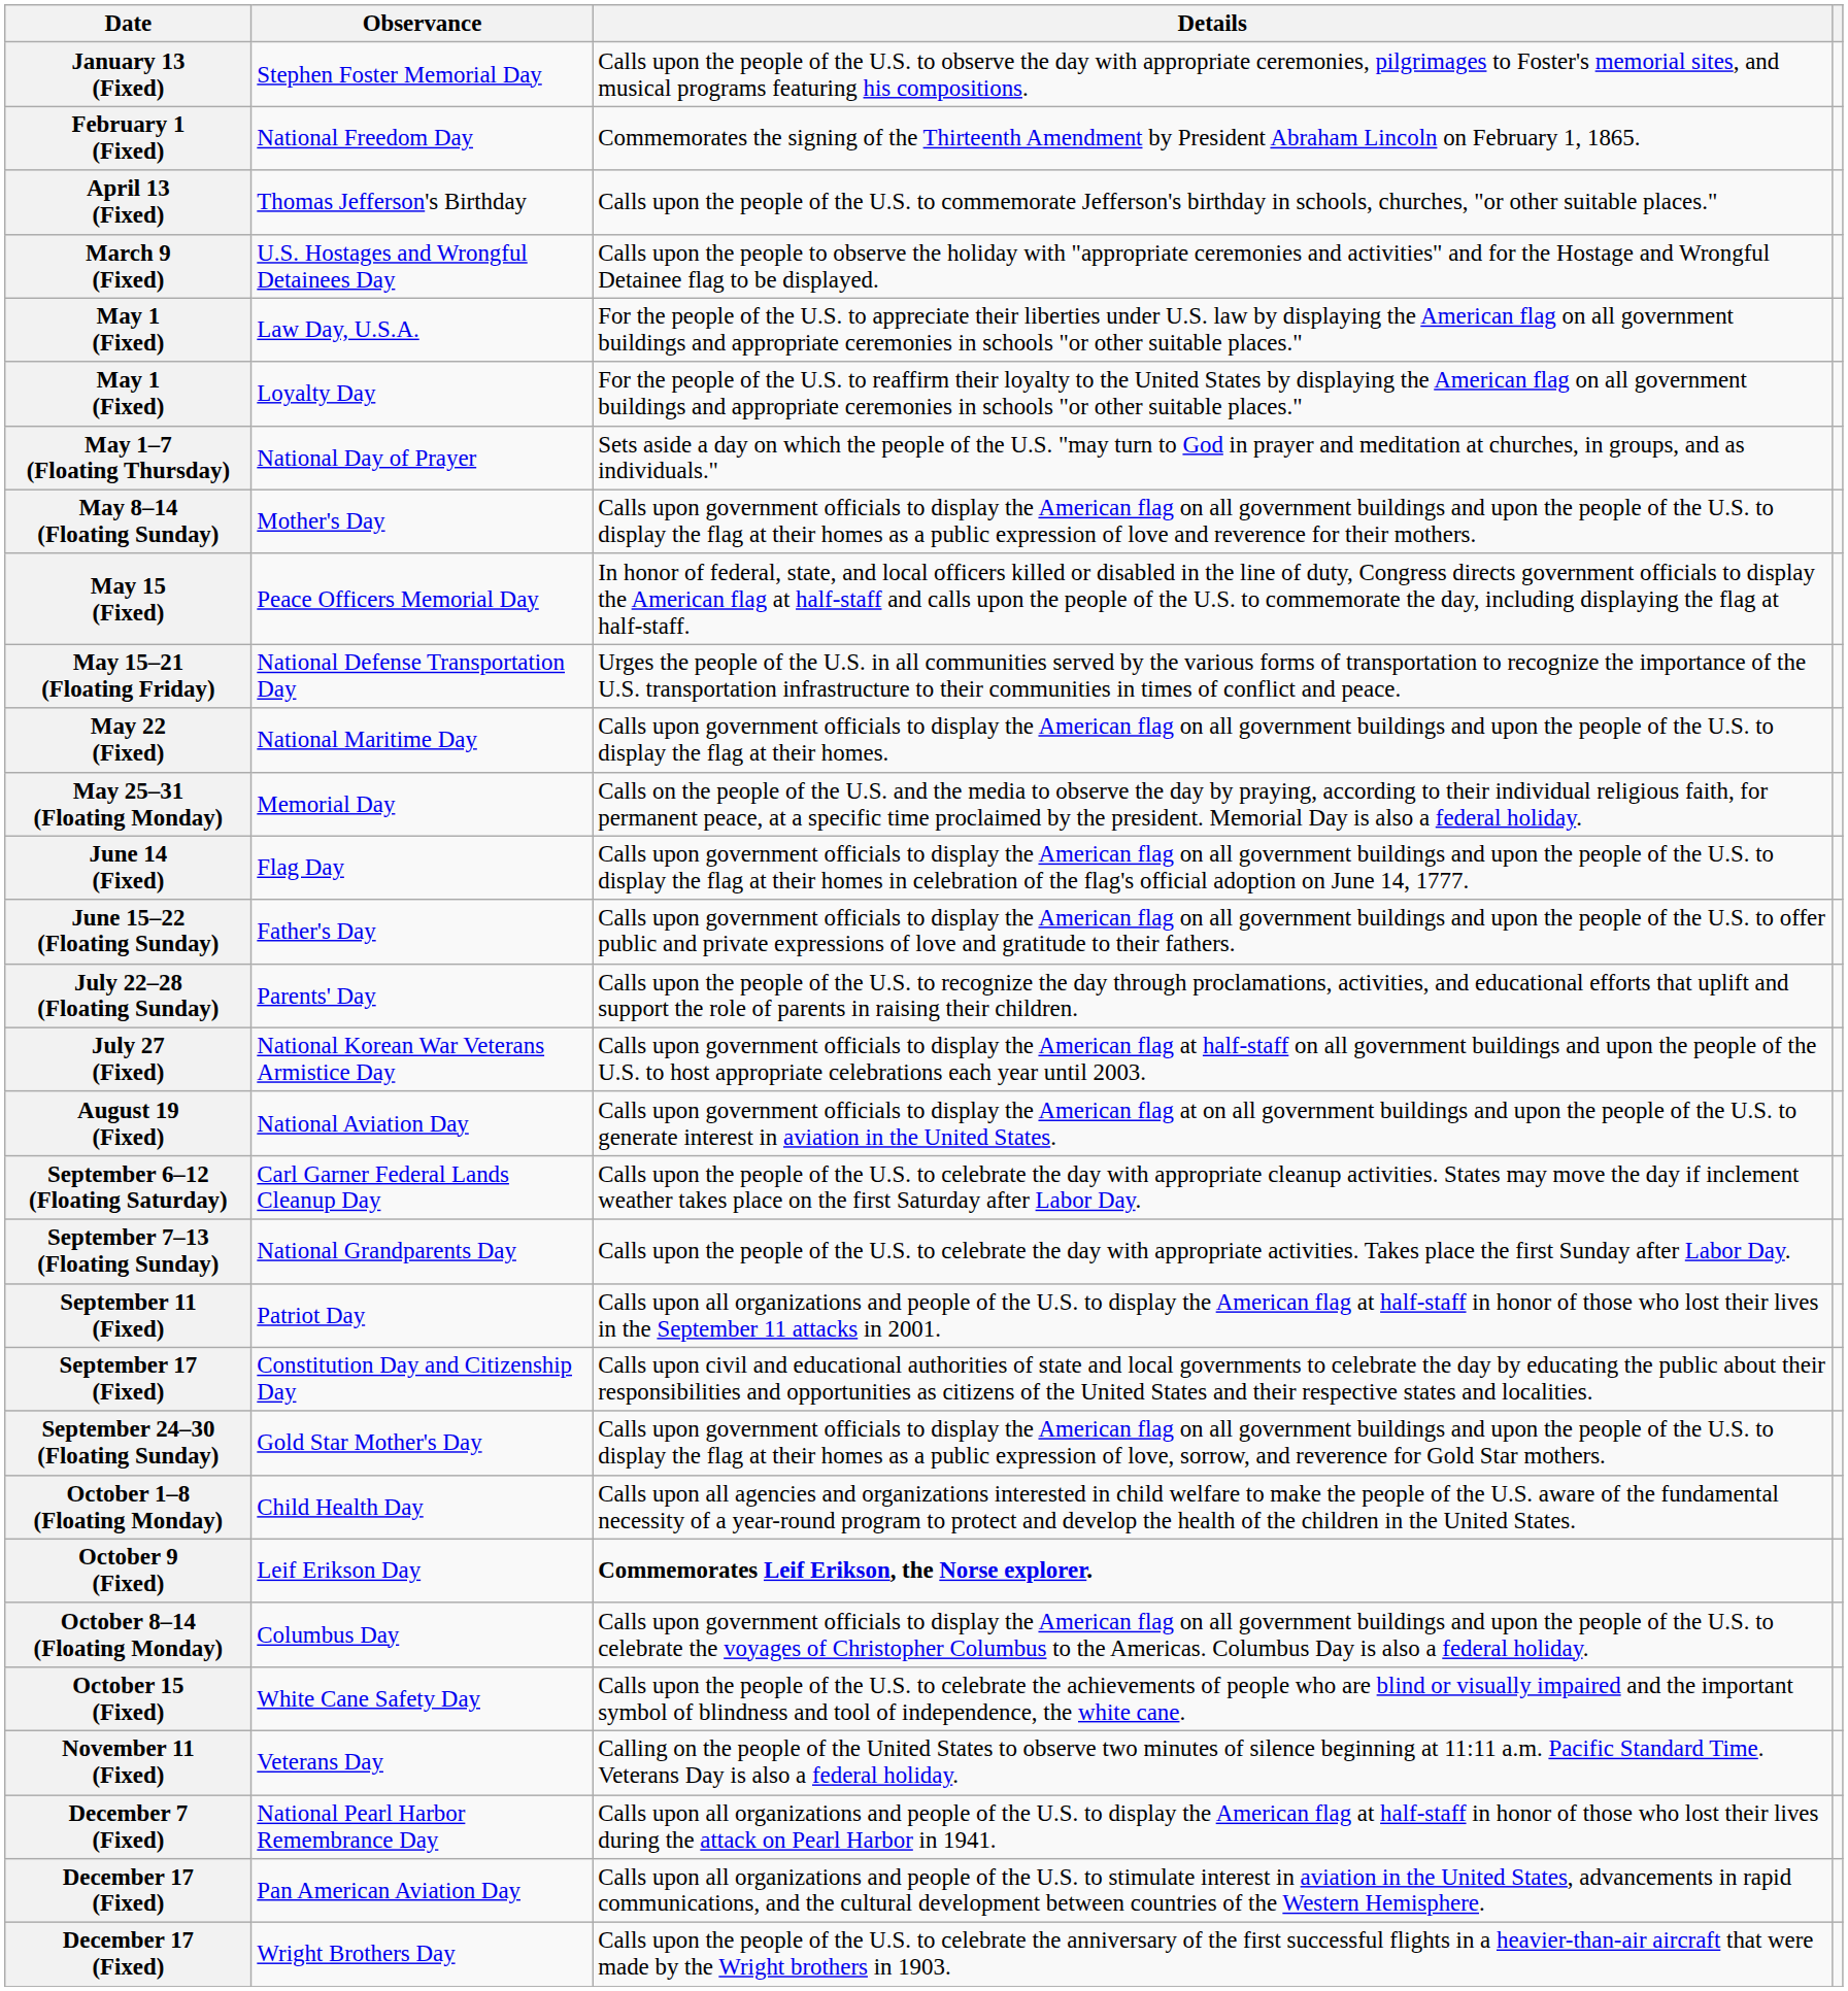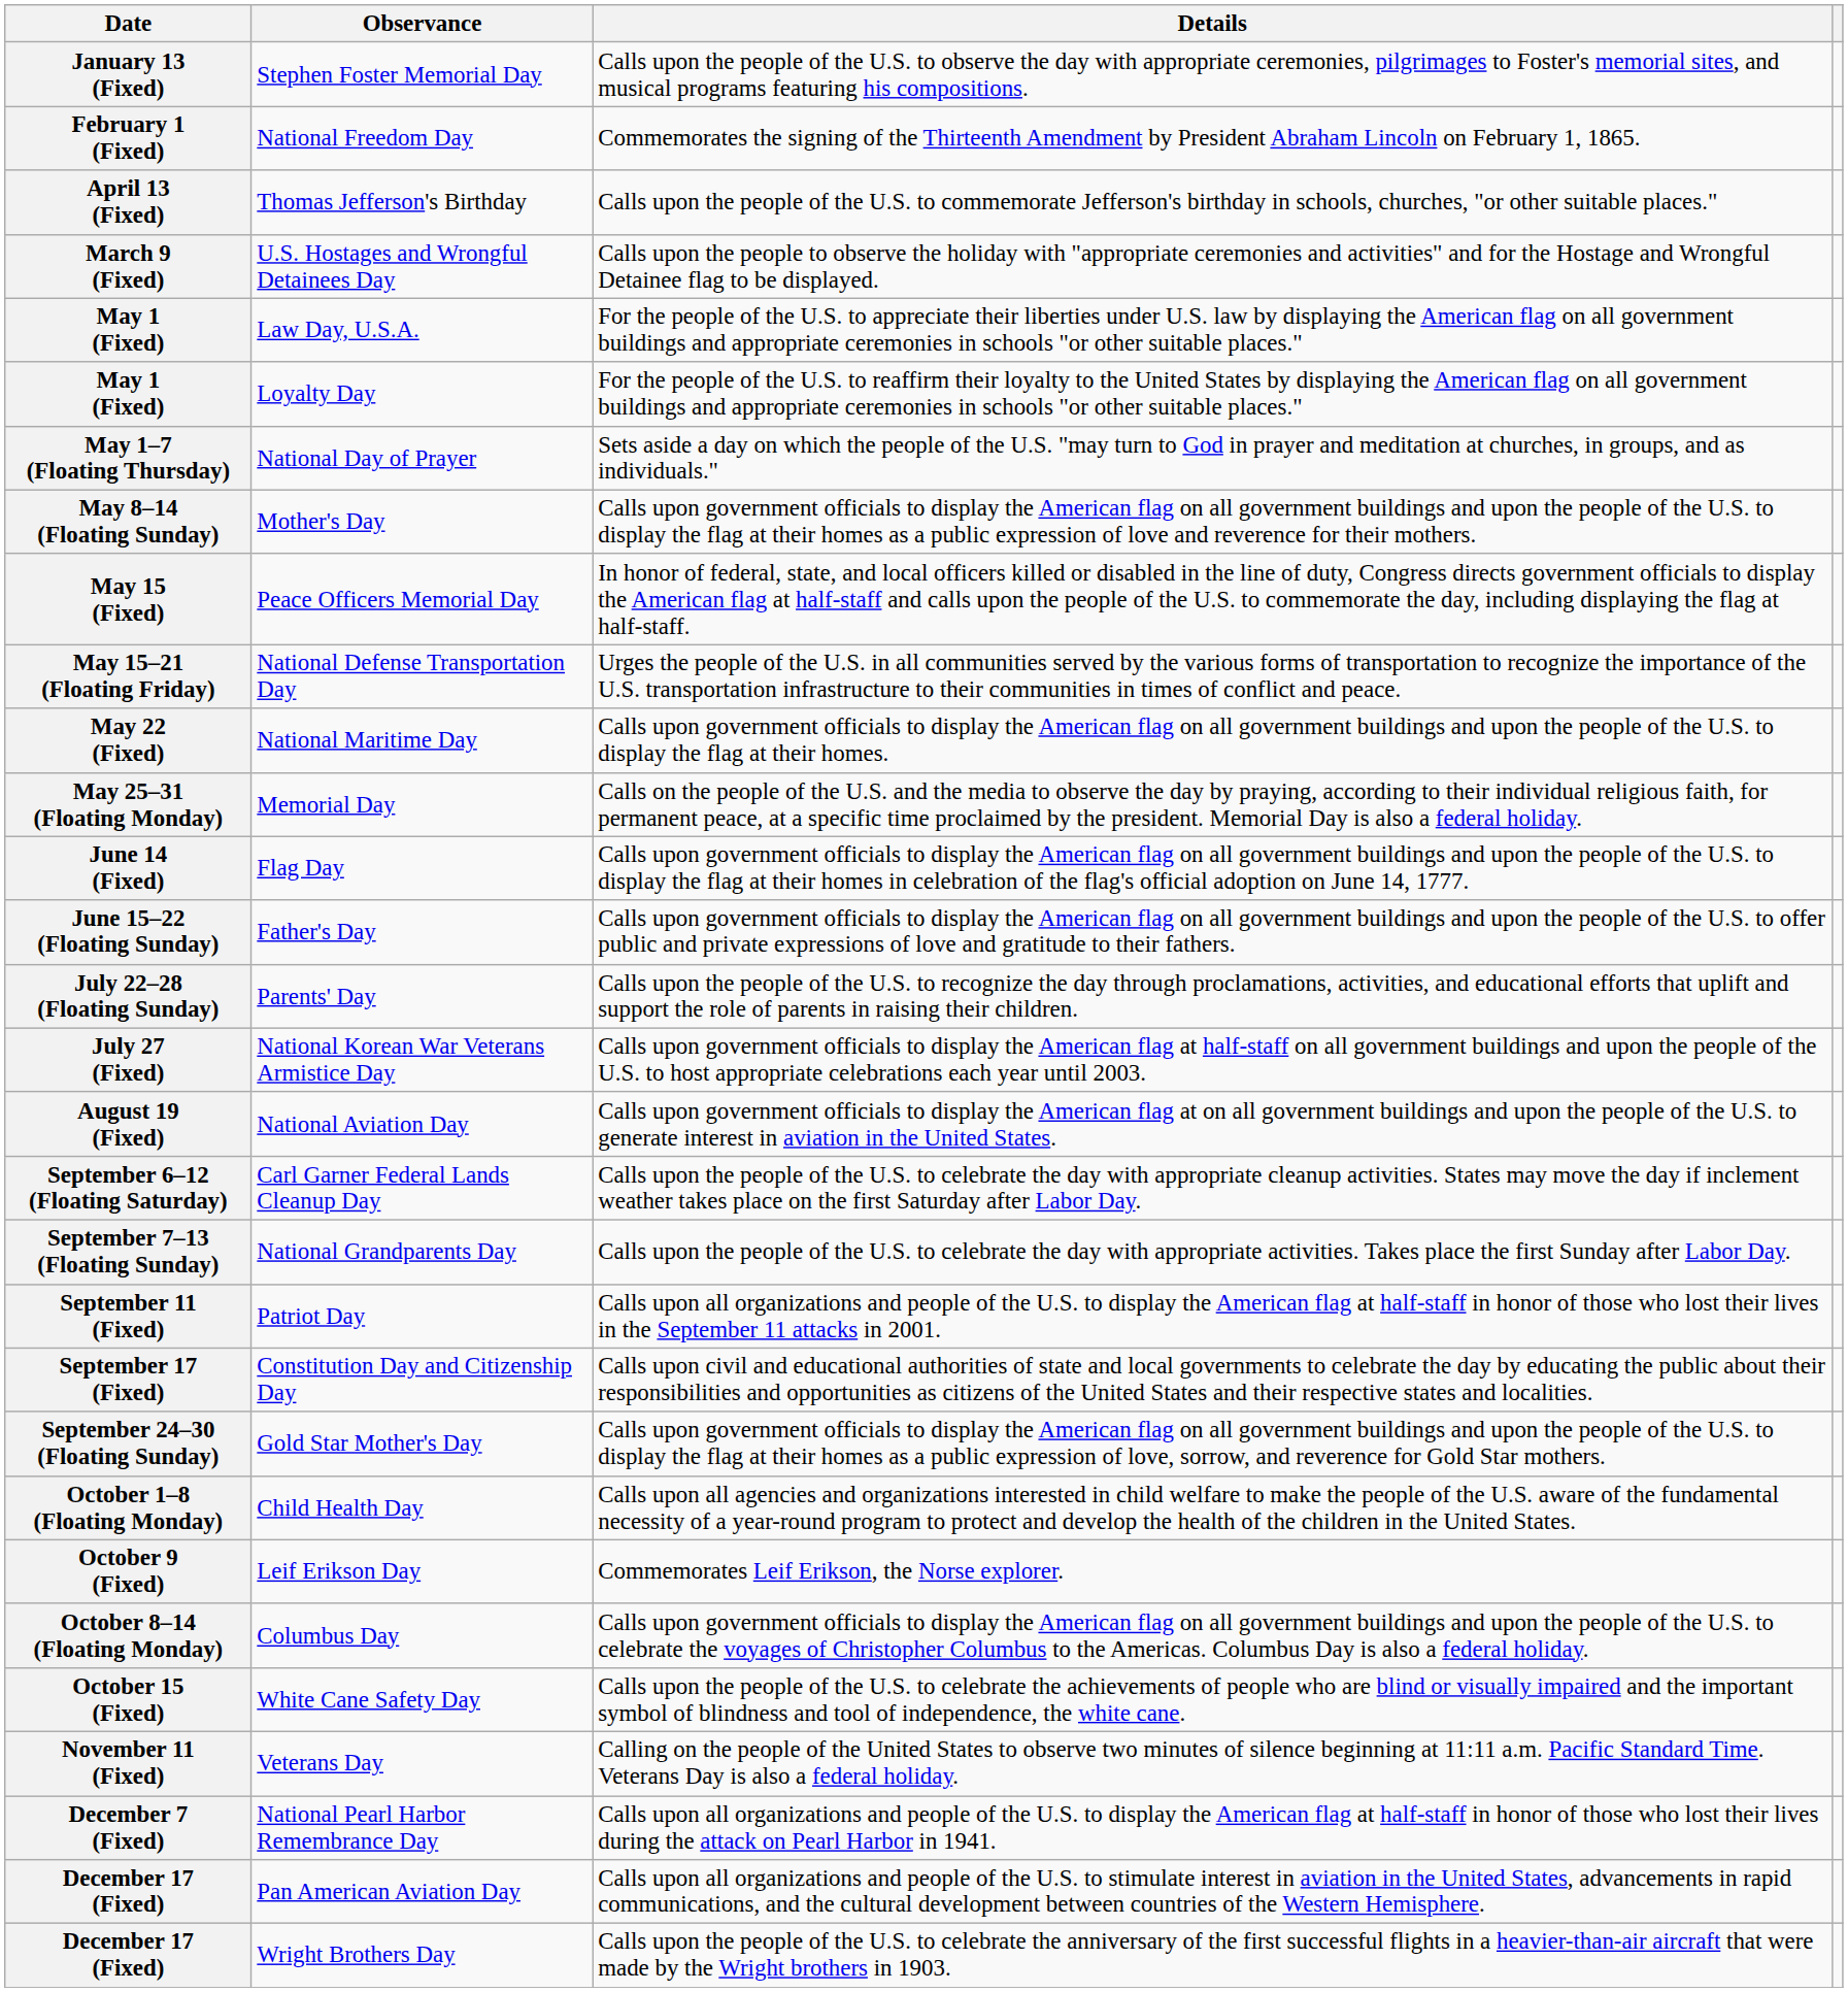October 9 (Fixed) | Details: bold -> normal
